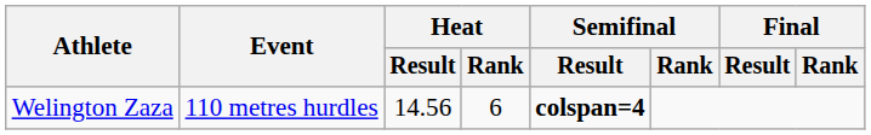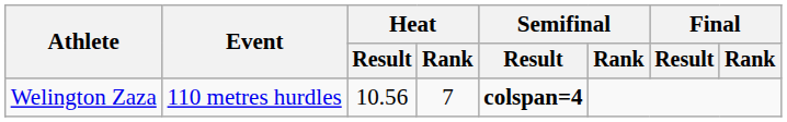Welington Zaza | Heat / Result: 14.56 -> 10.56
Welington Zaza | Heat / Rank: 6 -> 7
